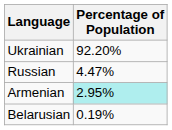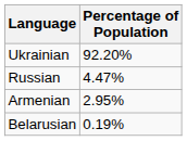Armenian | Percentage of Population: paleturquoise background -> no background
